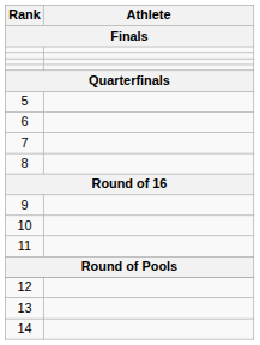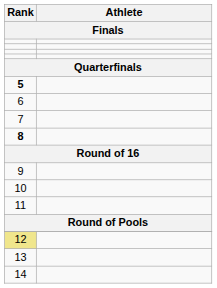row 8 | Rank: normal -> bold
row 11 | Rank: normal -> bold
row 17 | Rank: no background -> khaki background
